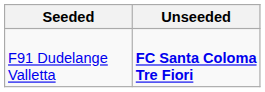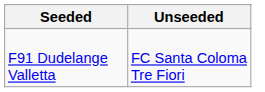F91 Dudelange Valletta | Unseeded: bold -> normal
